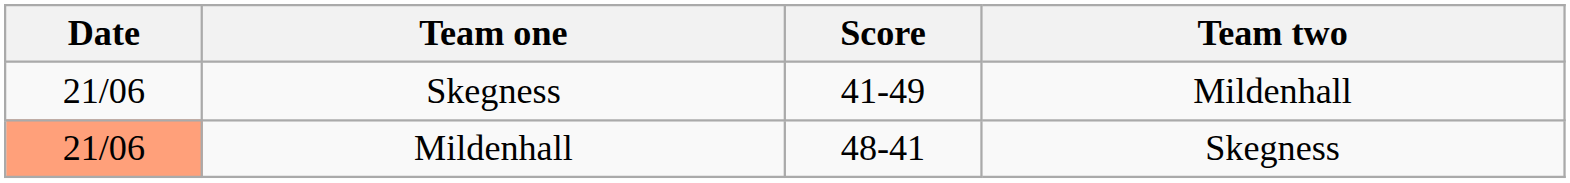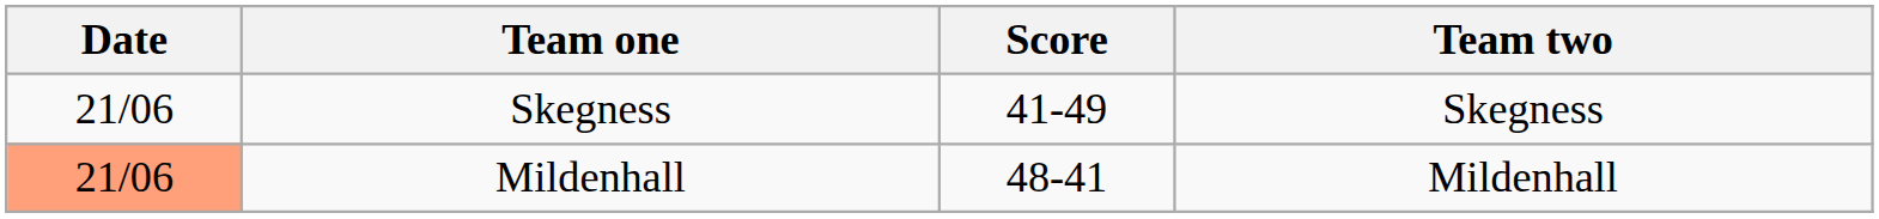row 2 | Team two: Mildenhall -> Skegness
row 3 | Team two: Skegness -> Mildenhall
